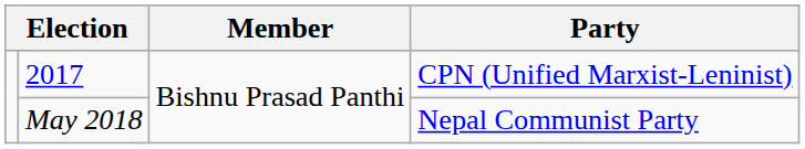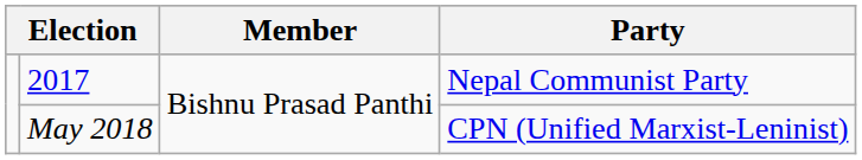2017 | Party: CPN (Unified Marxist-Leninist) -> Nepal Communist Party
May 2018 | Party: Nepal Communist Party -> CPN (Unified Marxist-Leninist)
